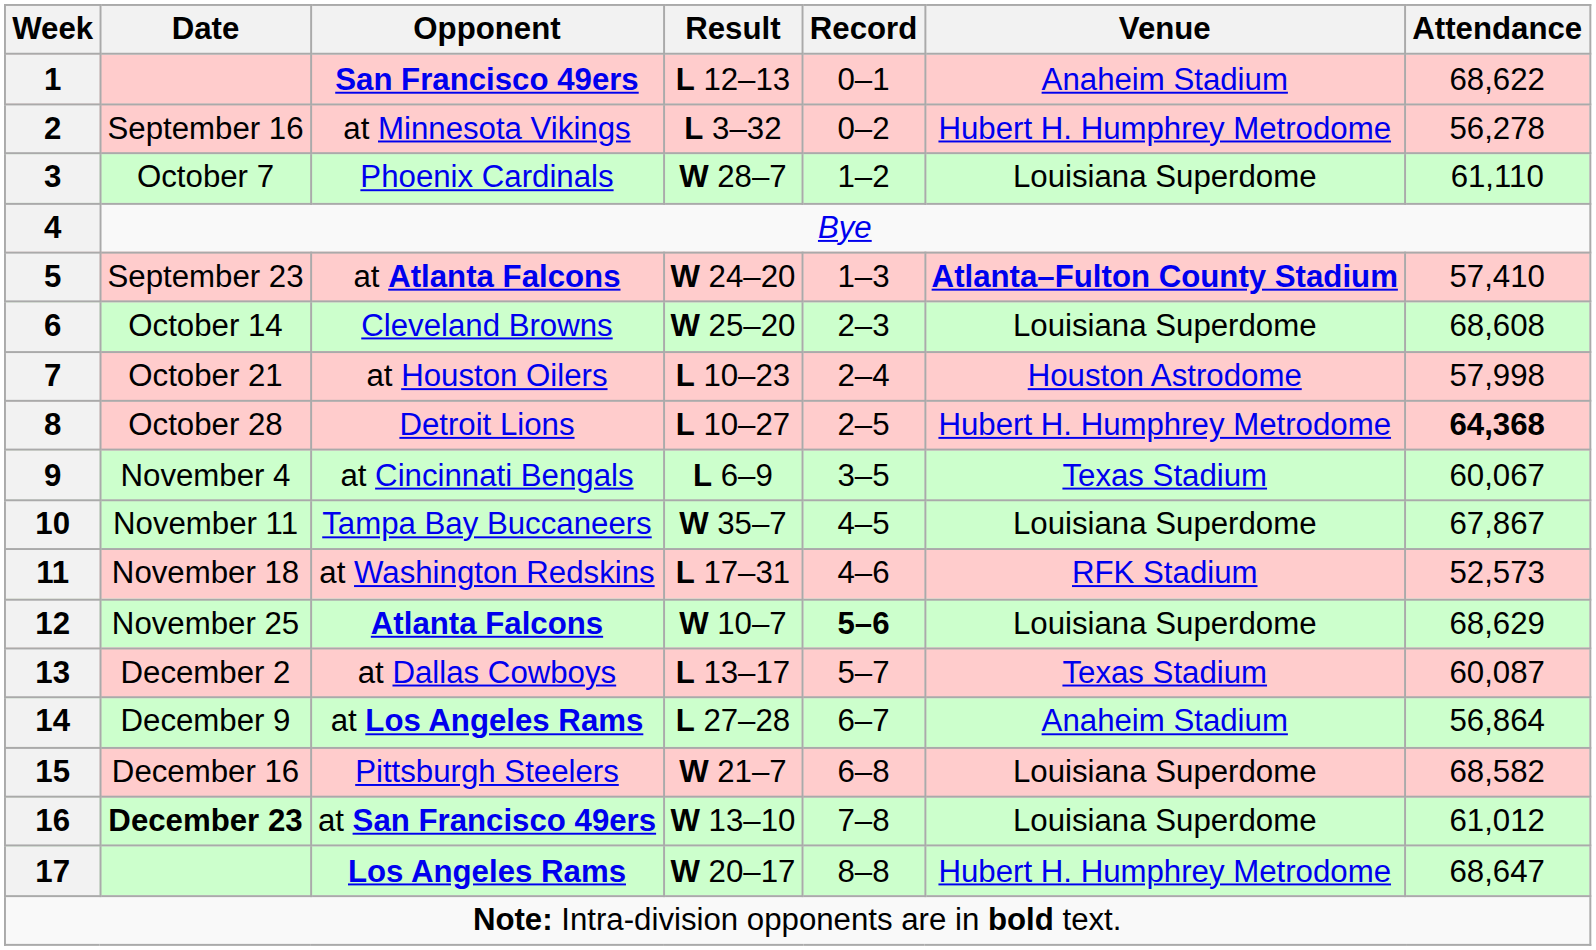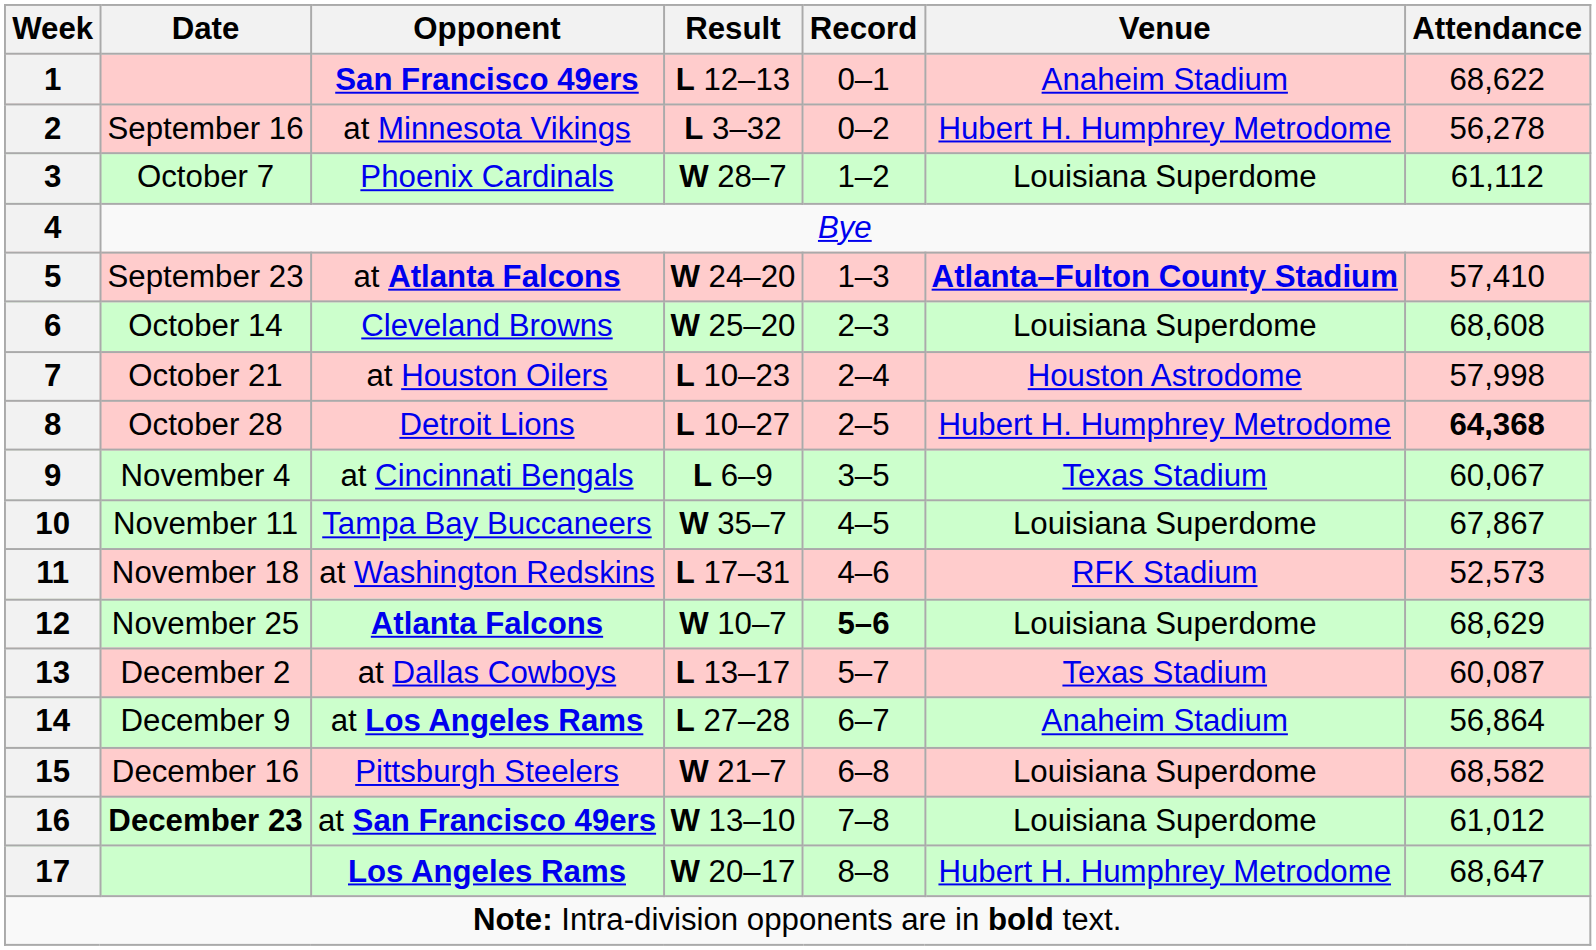3 | Attendance: 61,110 -> 61,112
